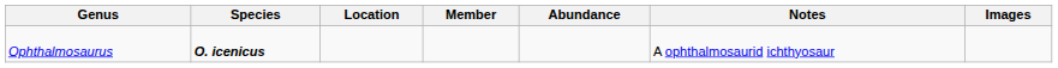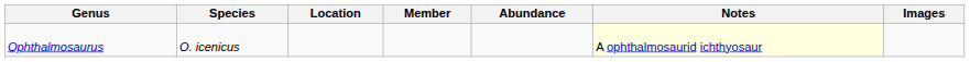Ophthalmosaurus | Species: bold -> normal
Ophthalmosaurus | Notes: no background -> lightyellow background
